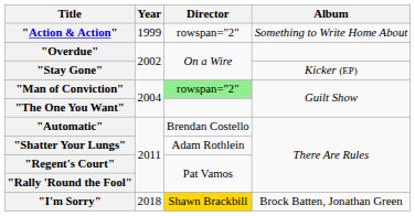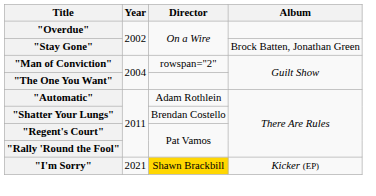- row: "Action & Action" | 1999 | rowspan="2" | Something to Write Home About
"Stay Gone" | Album: Kicker (EP) -> Brock Batten, Jonathan Green
"Man of Conviction" | Director: lightgreen background -> no background
"Automatic" | Director: Brendan Costello -> Adam Rothlein
"Shatter Your Lungs" | Director: Adam Rothlein -> Brendan Costello
"I'm Sorry" | Year: 2018 -> 2021
"I'm Sorry" | Album: Brock Batten, Jonathan Green -> Kicker (EP)
